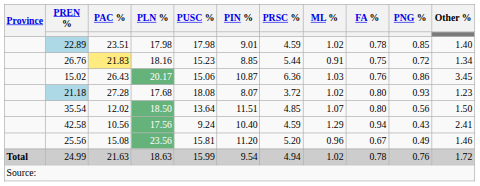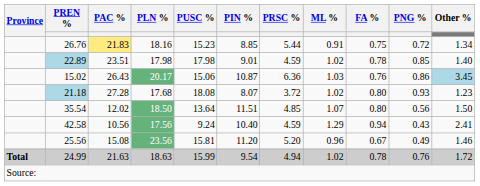rows swapped: 22.89 <-> 26.76
15.02 | Other %: no background -> lightblue background
